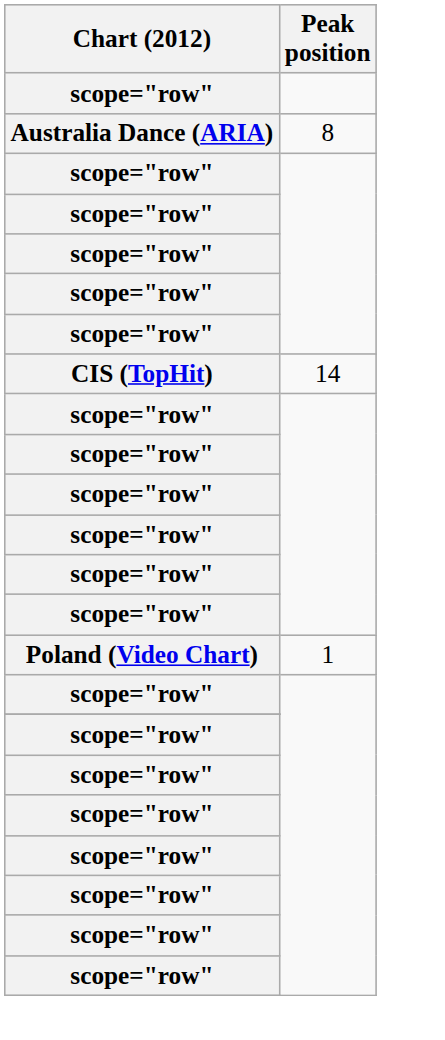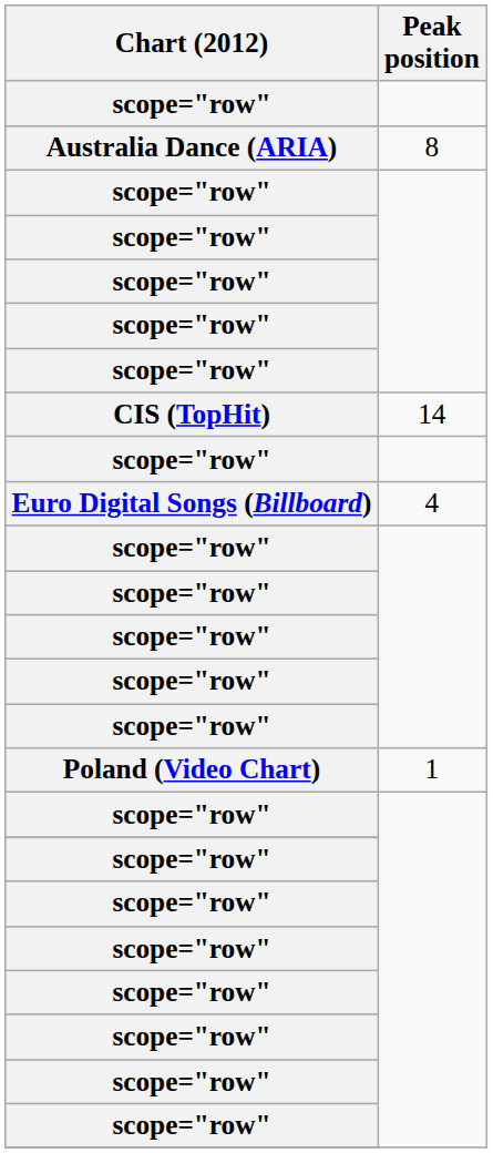+ row: Euro Digital Songs (Billboard) | 4
